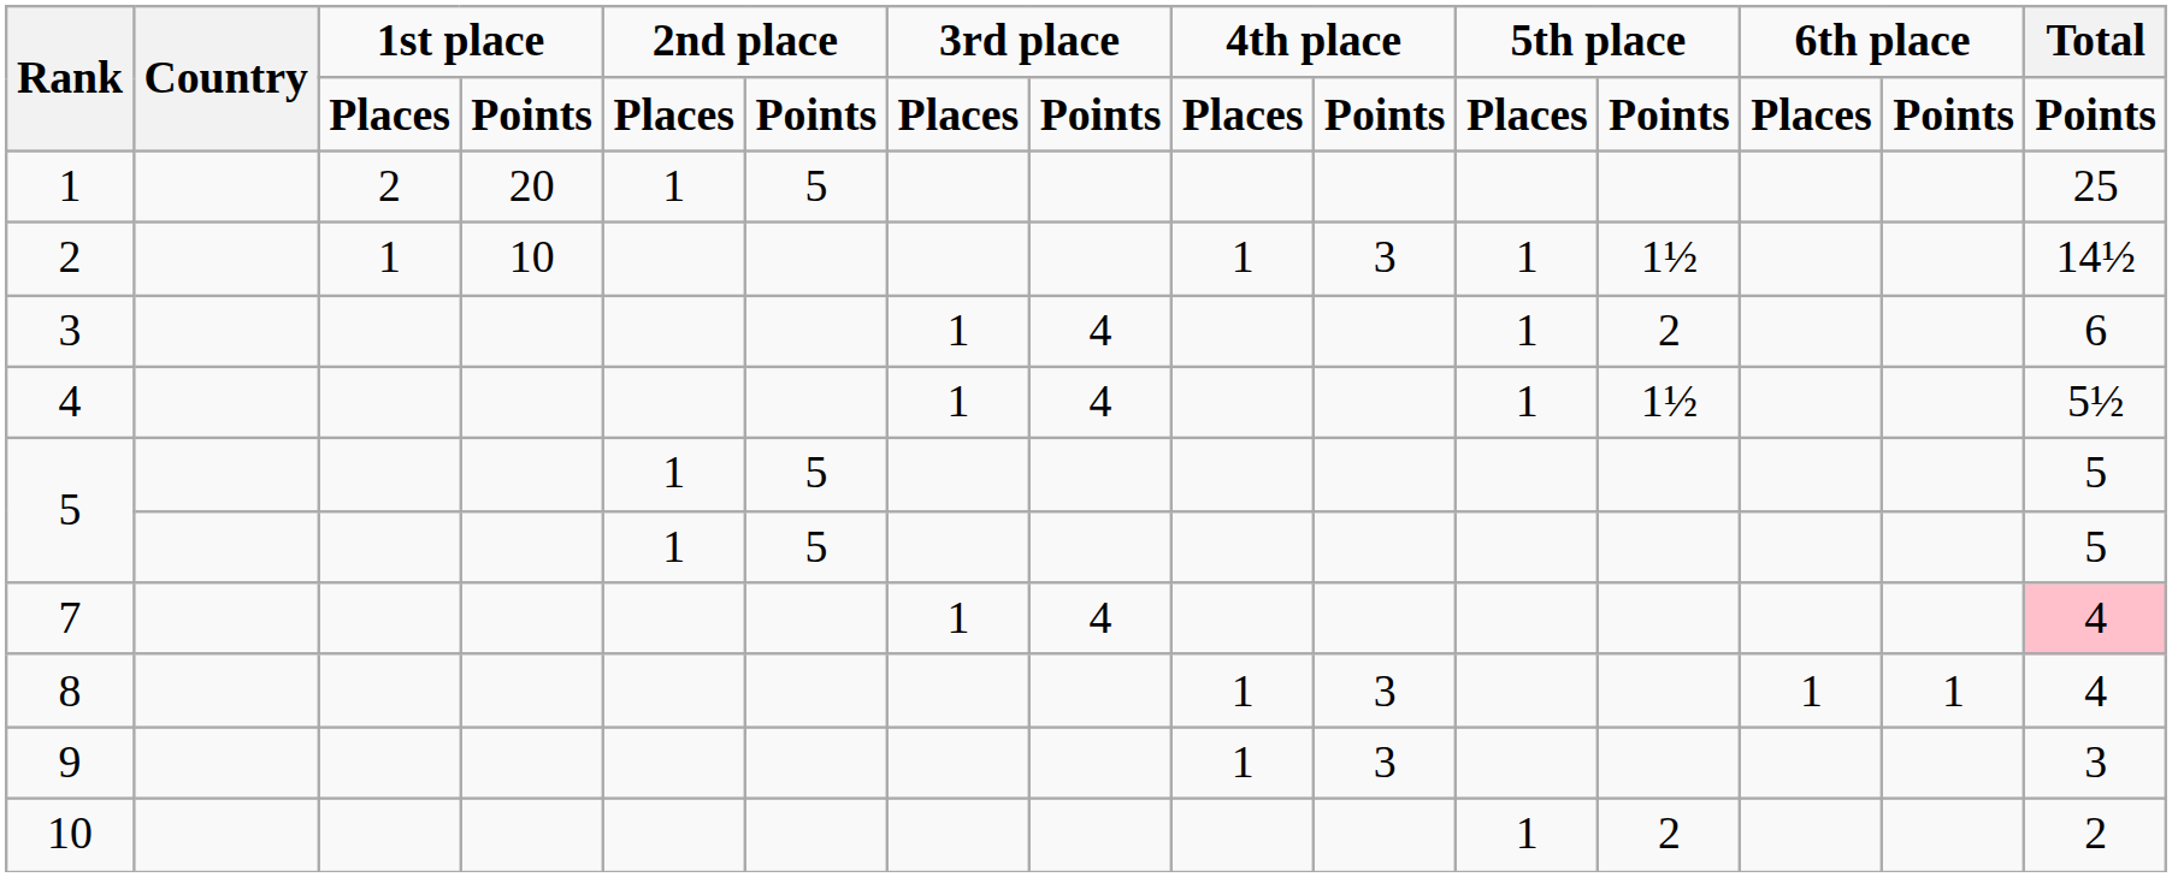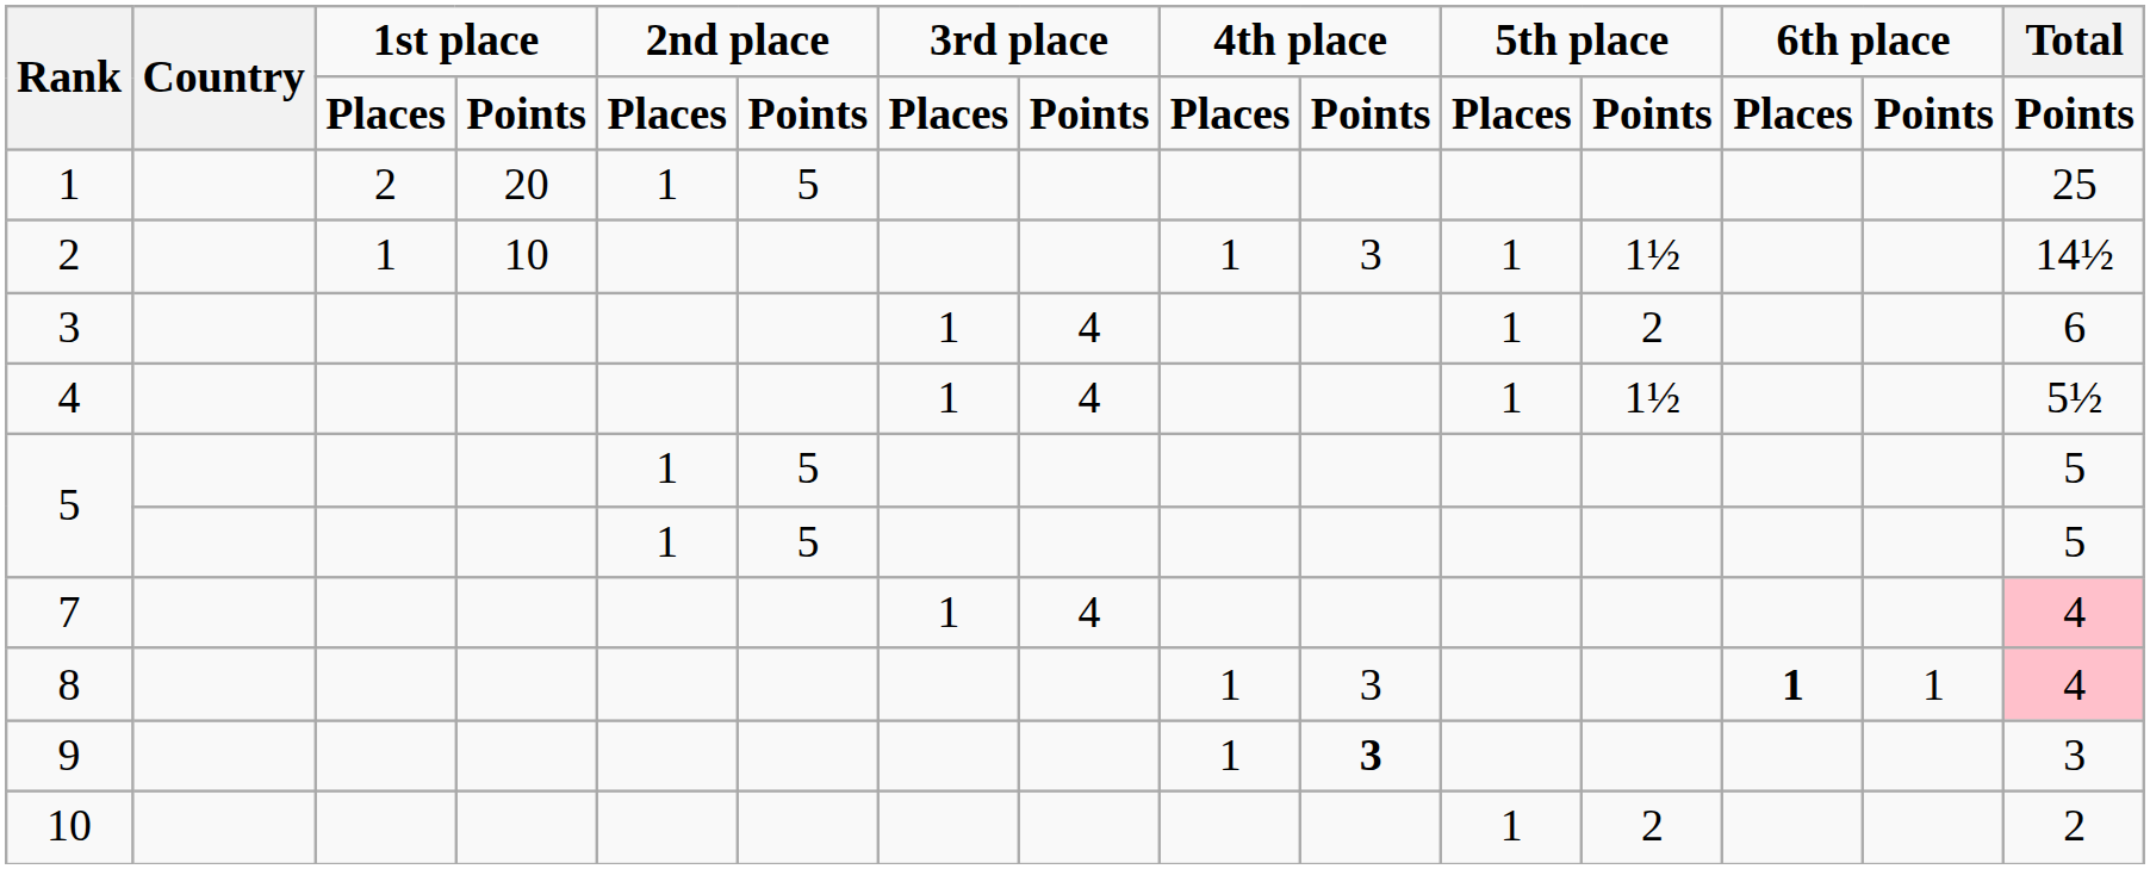8 | column 13: normal -> bold
8 | column 15: no background -> pink background
9 | column 10: normal -> bold
